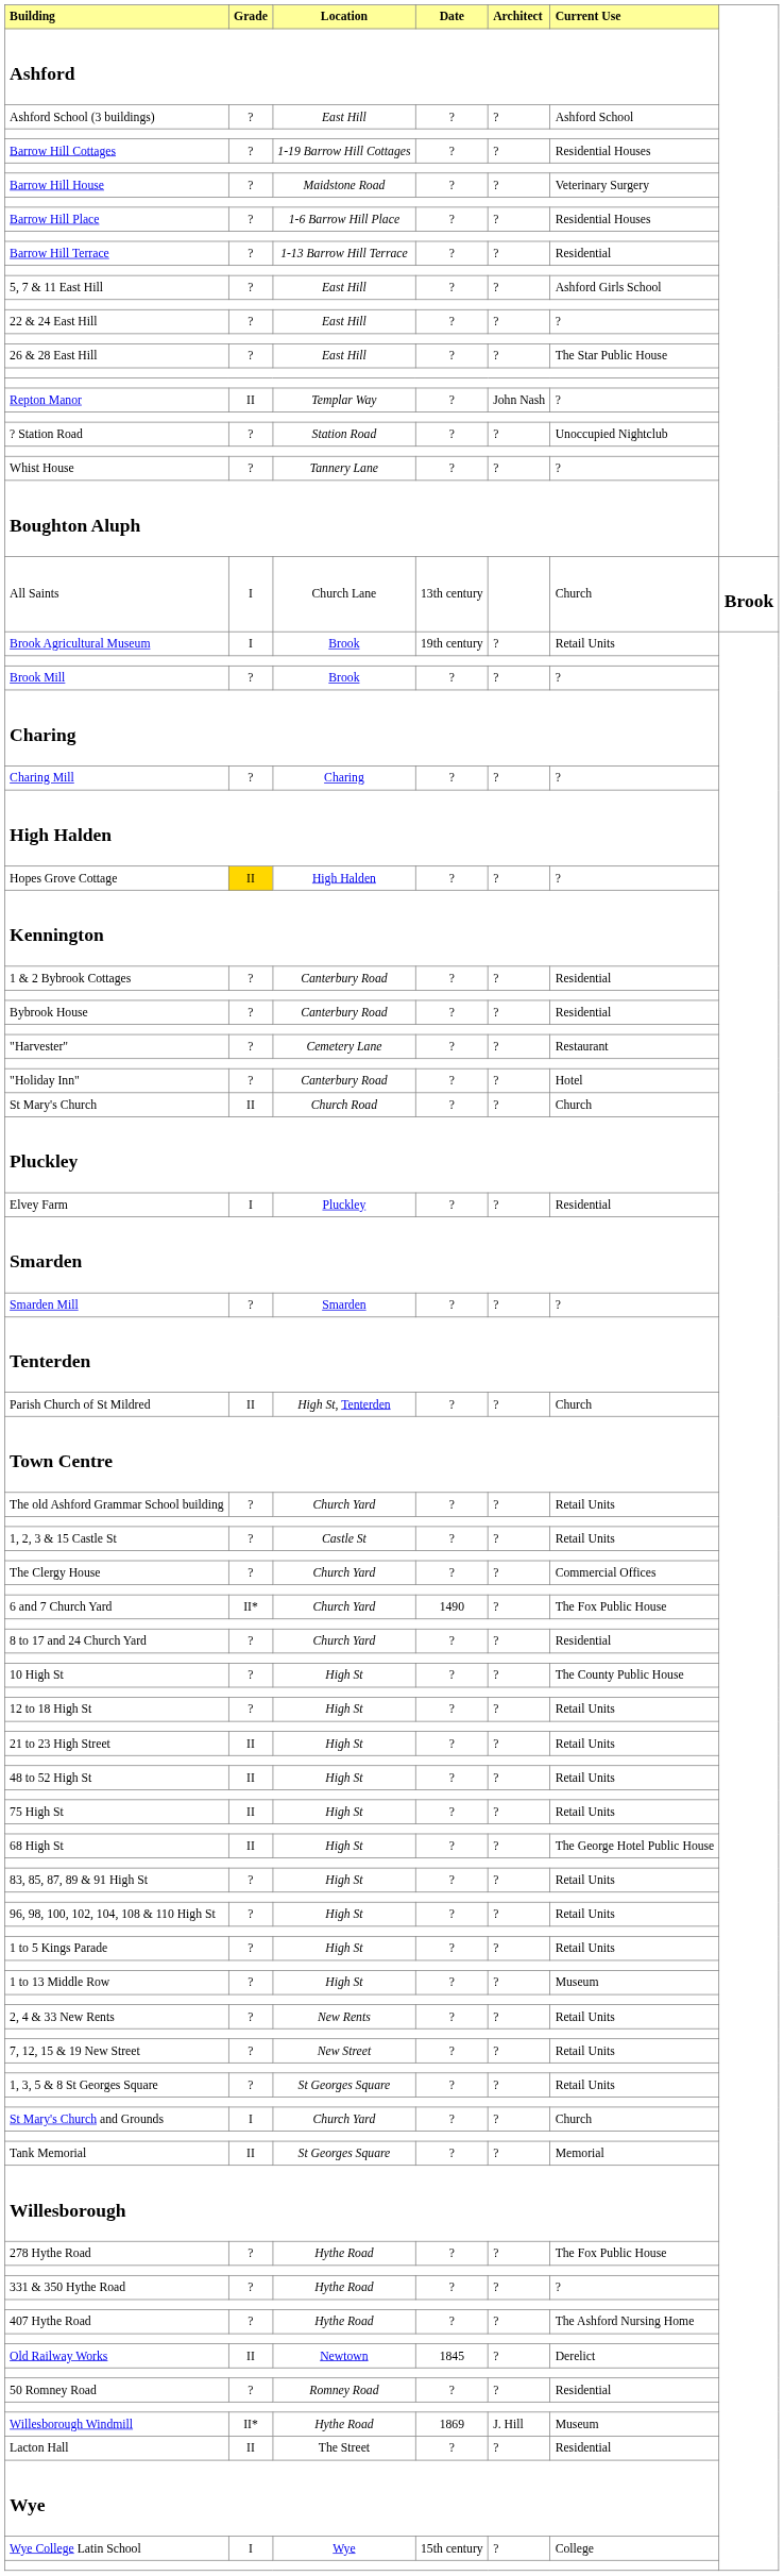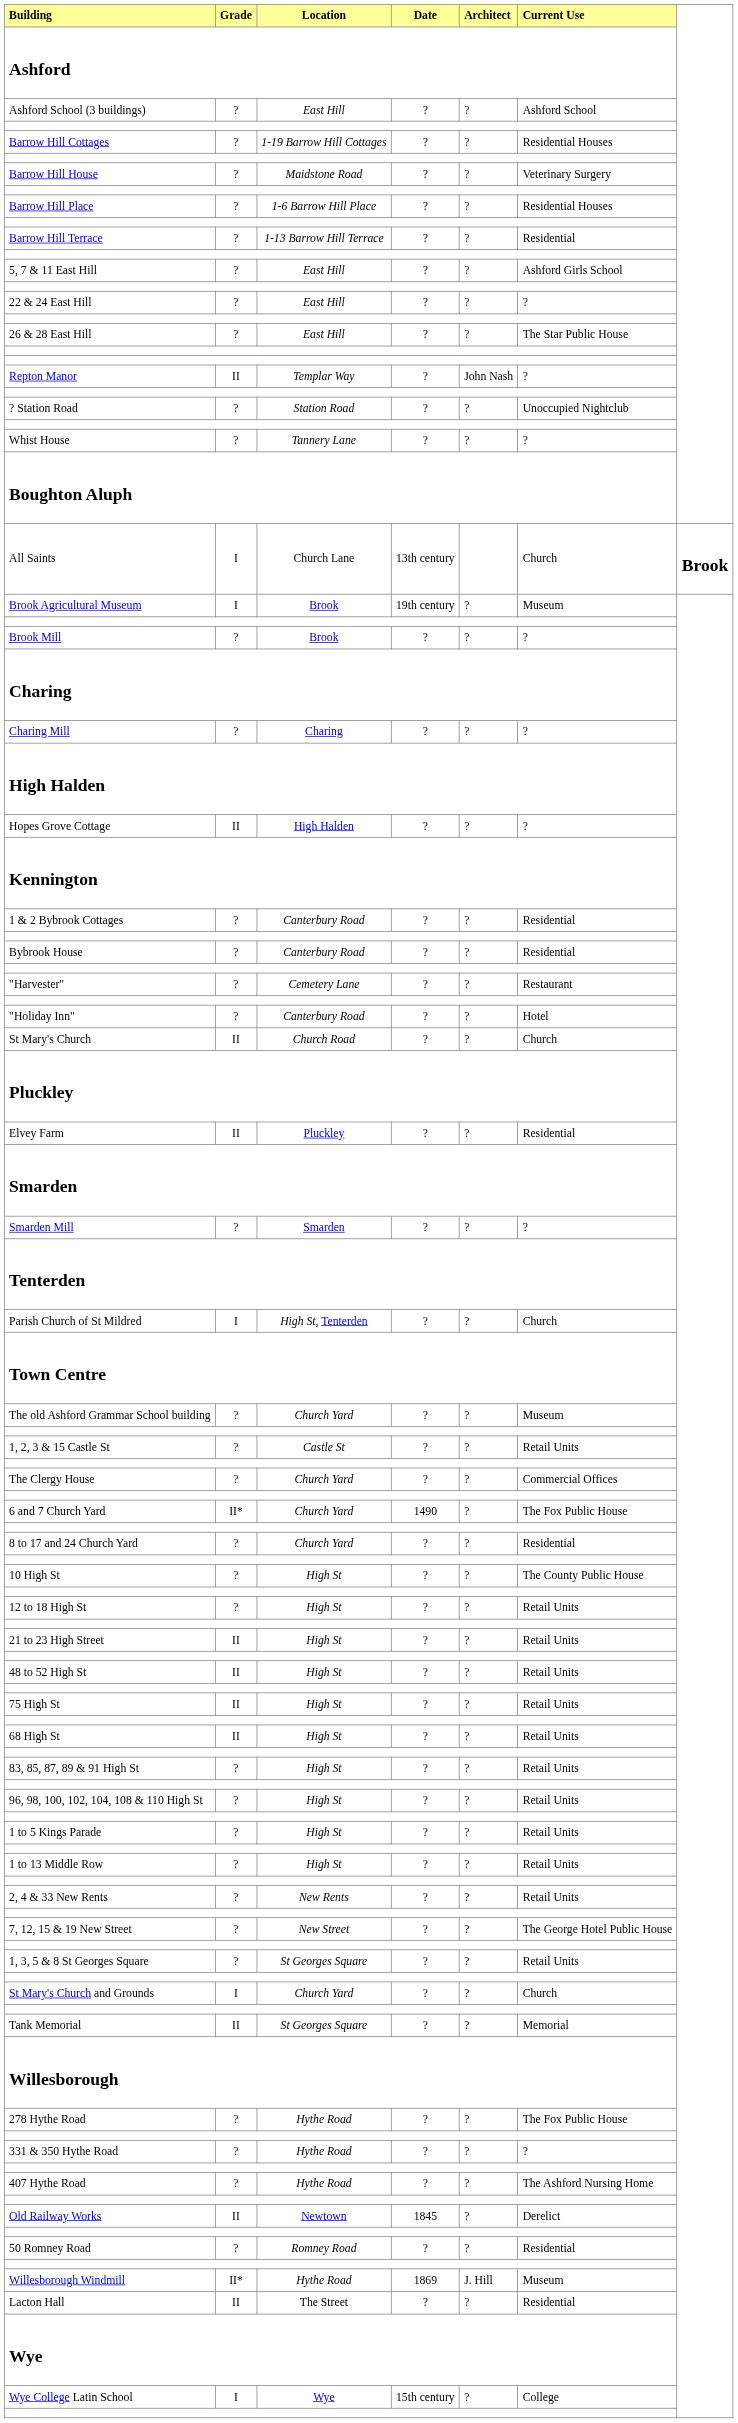Brook Agricultural Museum | Current Use: Retail Units -> Museum
Hopes Grove Cottage | Grade: gold background -> no background
Elvey Farm | Grade: I -> II
Parish Church of St Mildred | Grade: II -> I
The old Ashford Grammar School building | Current Use: Retail Units -> Museum
68 High St | Current Use: The George Hotel Public House -> Retail Units
1 to 13 Middle Row | Current Use: Museum -> Retail Units
7, 12, 15 & 19 New Street | Current Use: Retail Units -> The George Hotel Public House
